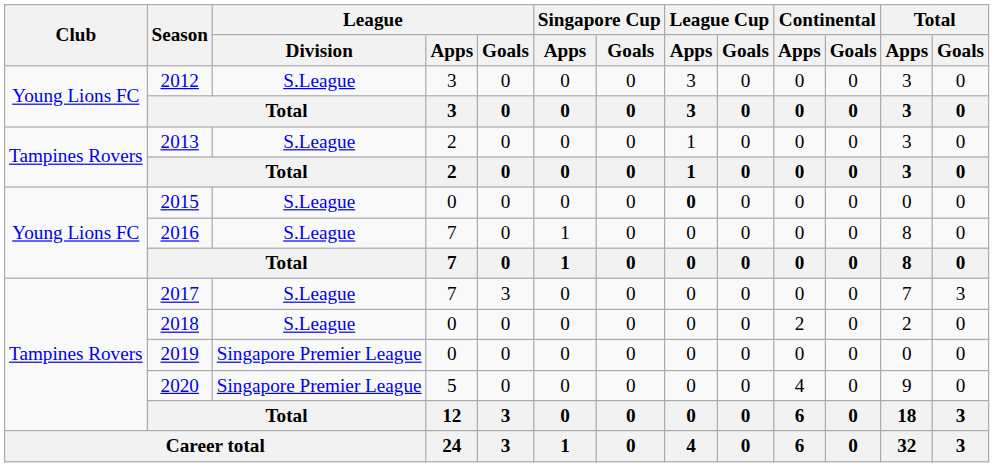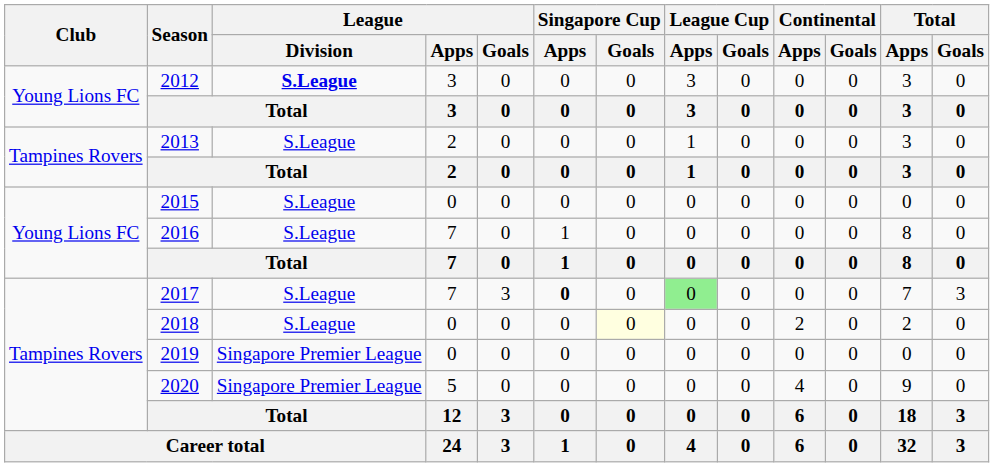2012 | League / Division: normal -> bold
2015 | League Cup / Apps: bold -> normal
2017 | Singapore Cup / Apps: normal -> bold
2017 | League Cup / Apps: no background -> lightgreen background
2018 | Singapore Cup / Goals: no background -> lightyellow background
